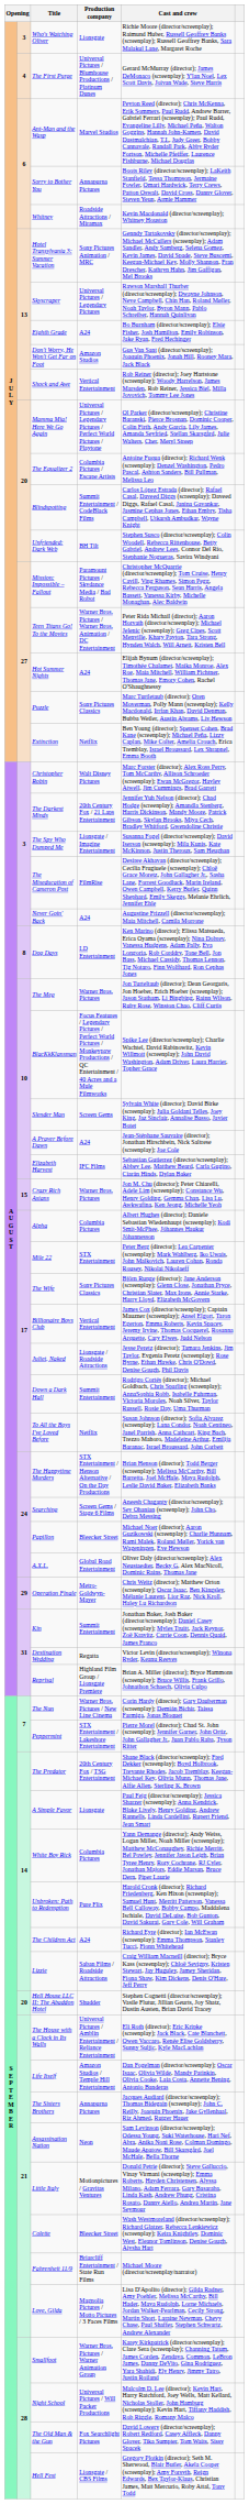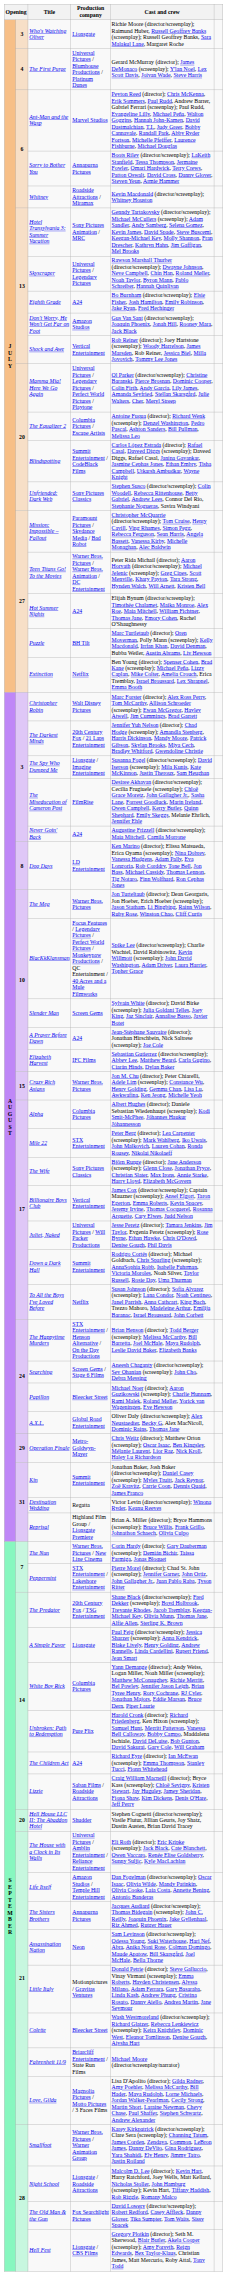Unfriended: Dark Web | Production company: BH Tilt -> Sony Pictures Classics
Puzzle | Production company: Sony Pictures Classics -> BH Tilt
Juliet, Naked | Production company: Lionsgate / Roadside Attractions -> Universal Pictures / Will Packer Productions
Night School | Production company: Universal Pictures / Will Packer Productions -> Lionsgate / Roadside Attractions
